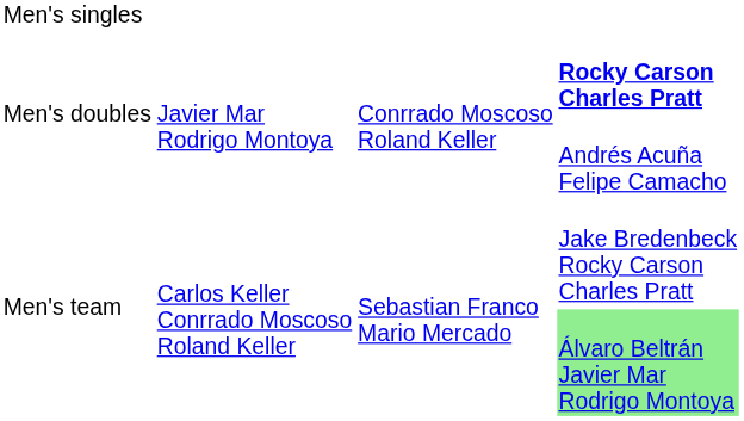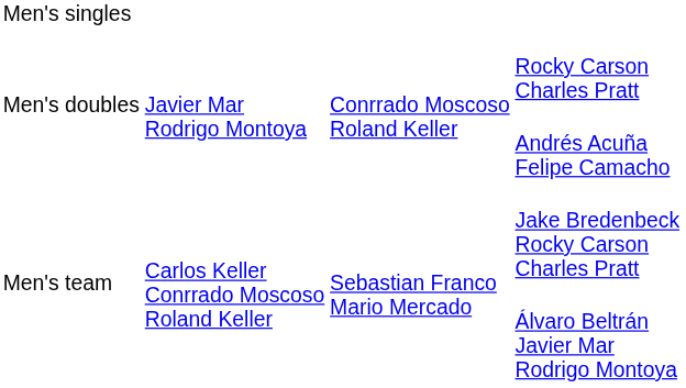Rocky Carson Charles Pratt | column 4: bold -> normal
Álvaro Beltrán Javier Mar Rodrigo Montoya | column 4: lightgreen background -> no background
